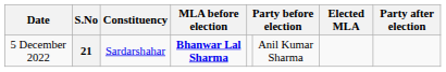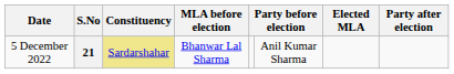21 | Constituency: no background -> khaki background
21 | MLA before election: bold -> normal
